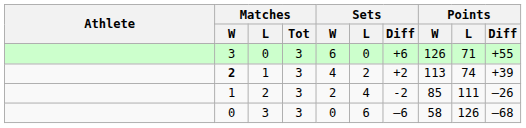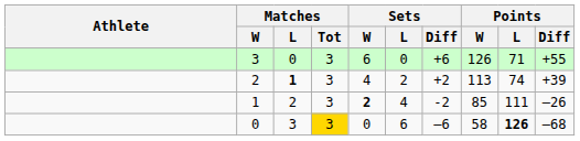row 4 | Matches / W: bold -> normal
row 4 | Matches / L: normal -> bold
row 5 | Sets / W: normal -> bold
row 6 | Matches / Tot: no background -> gold background
row 6 | Points / L: normal -> bold
